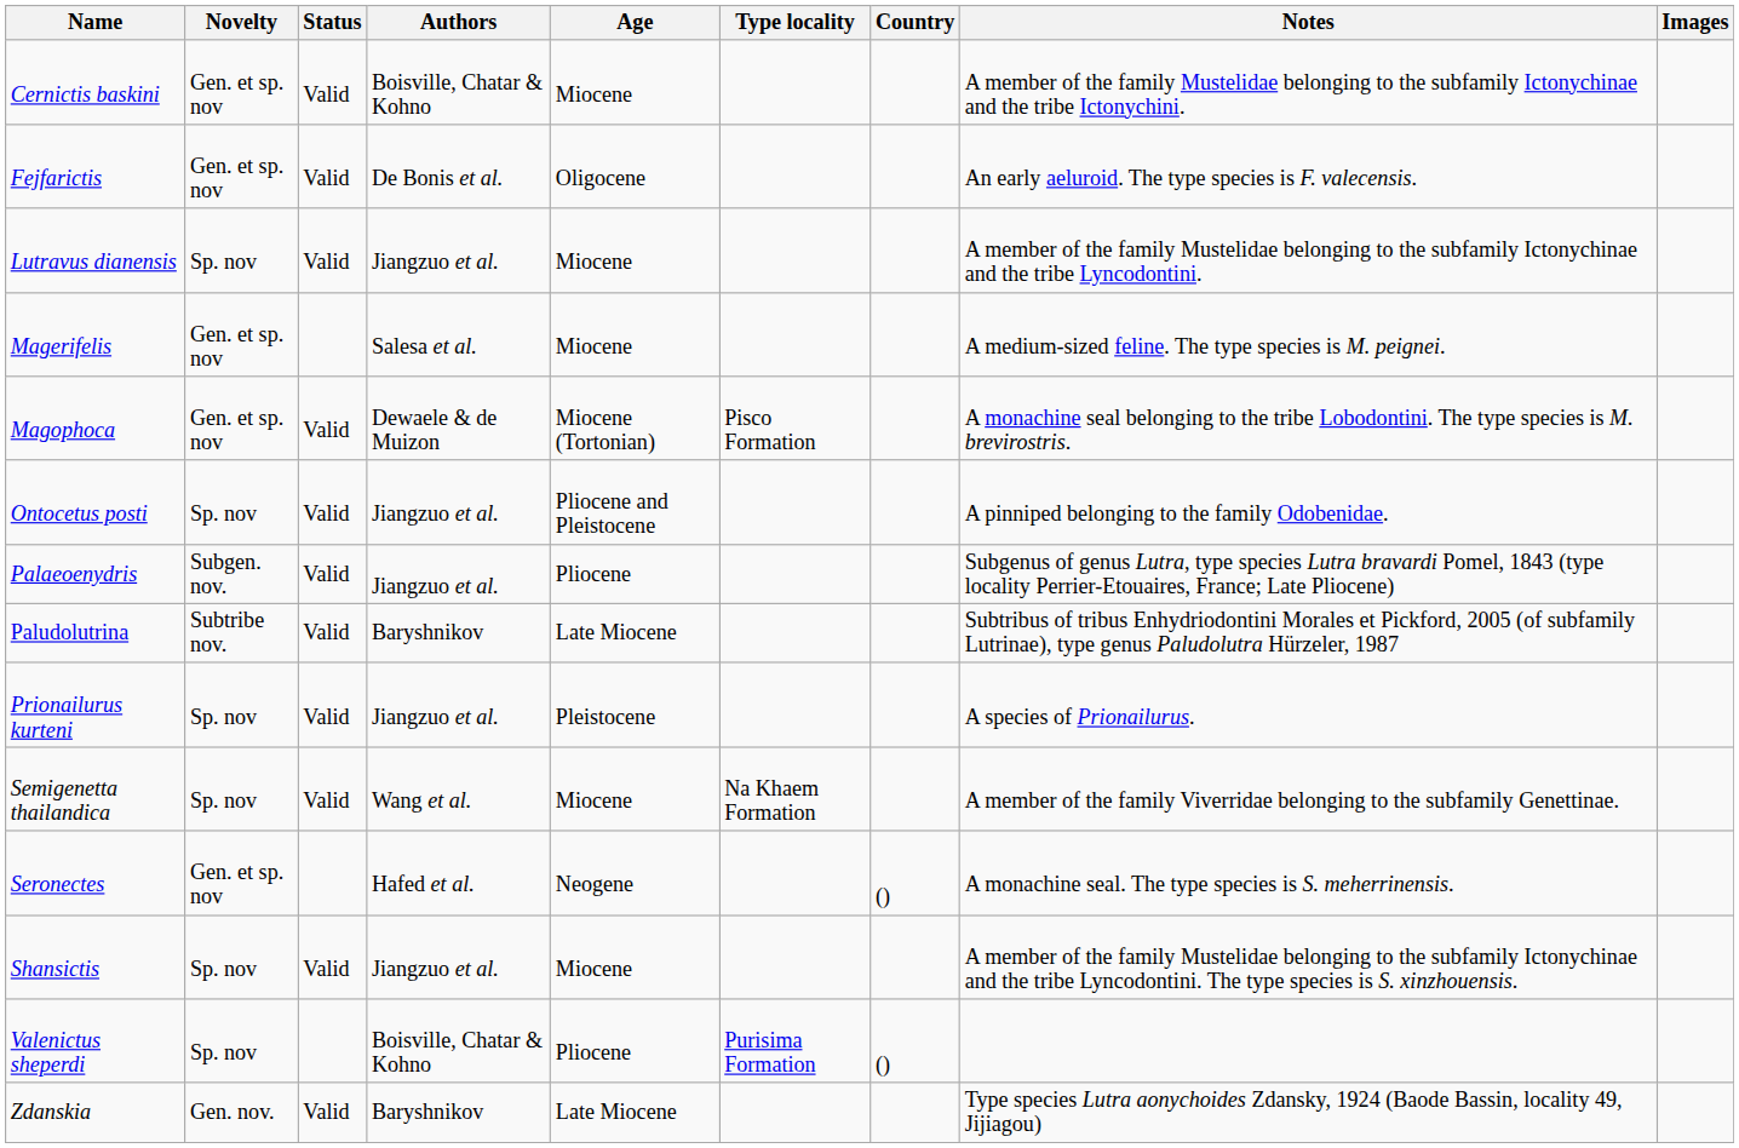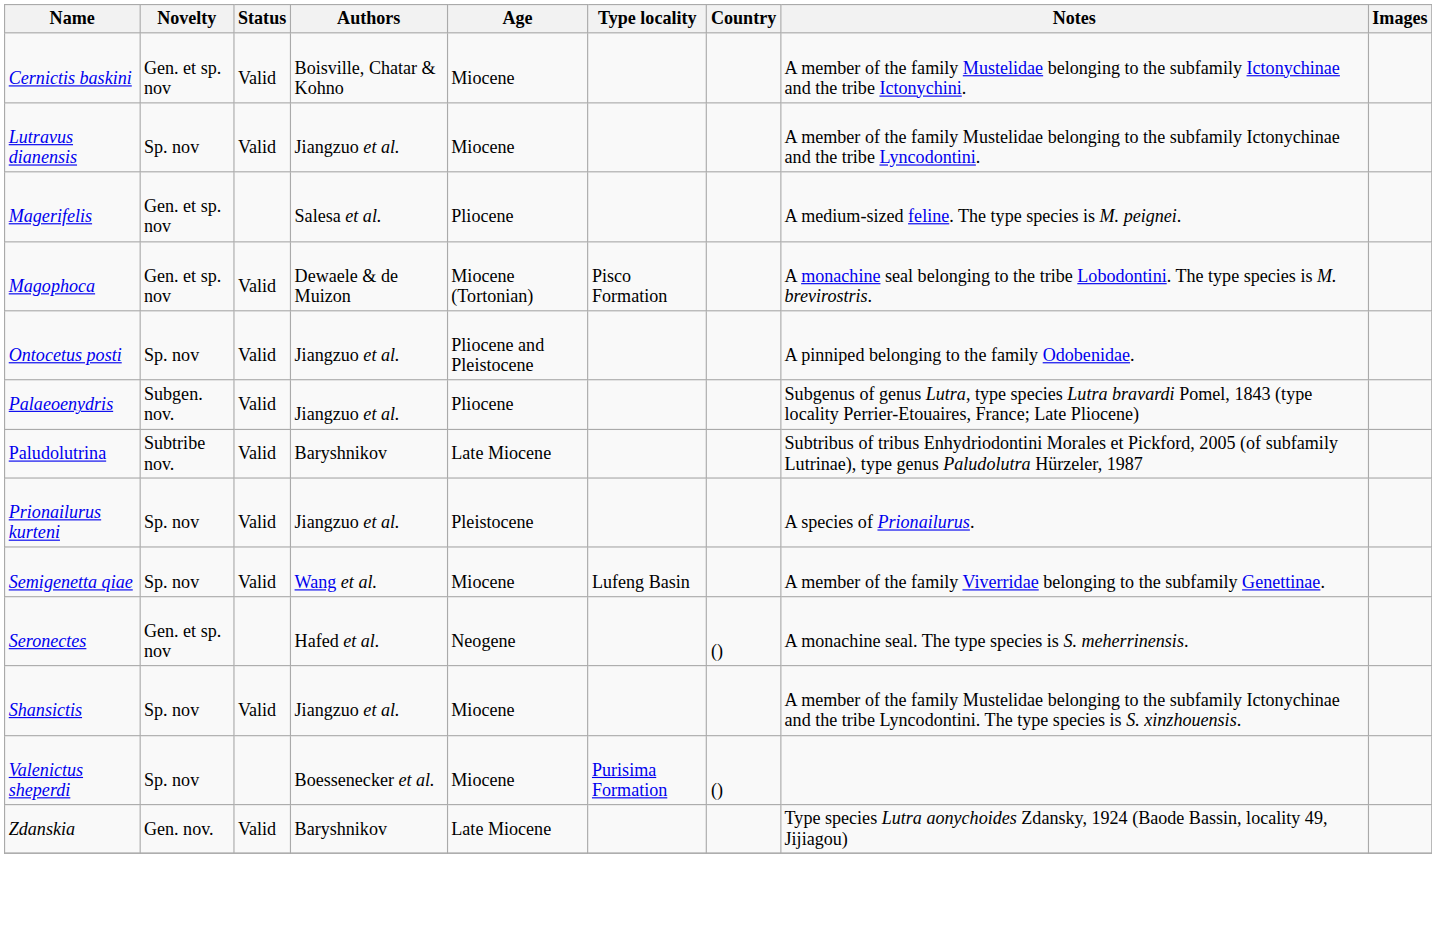- row: Fejfarictis | Gen. et sp. nov | Valid | De Bonis et al. | Oligocene | An early aeluroid. The type species is F. valecensis.
Magerifelis | Age: Miocene -> Pliocene
+ row: Semigenetta qiae | Sp. nov | Valid | Wang et al. | Miocene | Lufeng Basin | A member of the family Viverridae belonging to the subfamily Genettinae.
- row: Semigenetta thailandica | Sp. nov | Valid | Wang et al. | Miocene | Na Khaem Formation | A member of the family Viverridae belonging to the subfamily Genettinae.
Valenictus sheperdi | Authors: Boisville, Chatar & Kohno -> Boessenecker et al.
Valenictus sheperdi | Age: Pliocene -> Miocene
